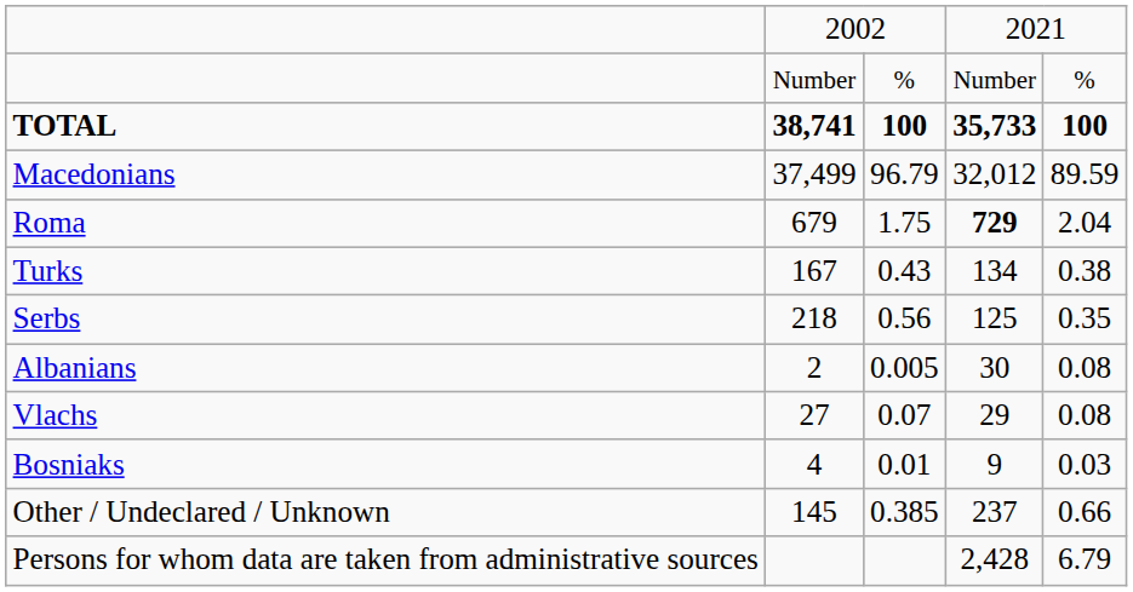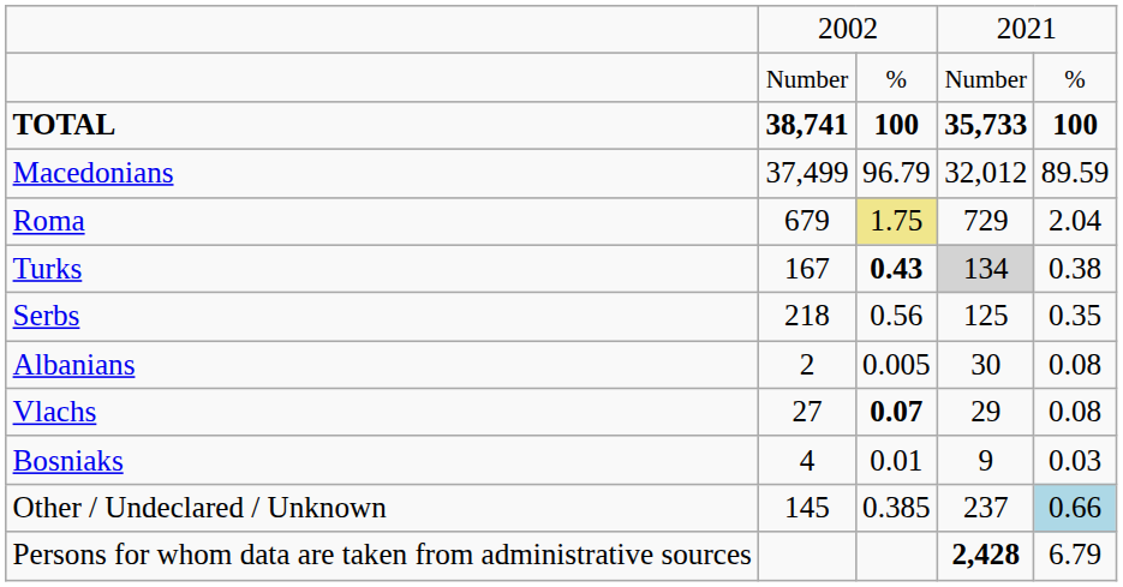Roma | column 3: no background -> khaki background
Roma | column 4: bold -> normal
Turks | column 3: normal -> bold
Turks | column 4: no background -> lightgrey background
Vlachs | column 3: normal -> bold
Other / Undeclared / Unknown | column 5: no background -> lightblue background
Persons for whom data are taken from administrative sources | column 4: normal -> bold
